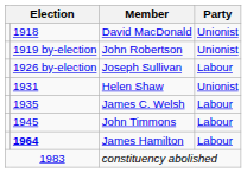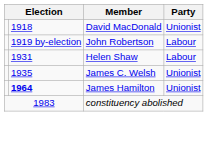John Robertson | Party: Unionist -> Labour
- row: 1926 by-election | Joseph Sullivan | Labour
Helen Shaw | Party: Unionist -> Labour
James C. Welsh | Party: Labour -> Unionist
- row: 1945 | John Timmons | Labour
James Hamilton | Party: Labour -> Unionist
